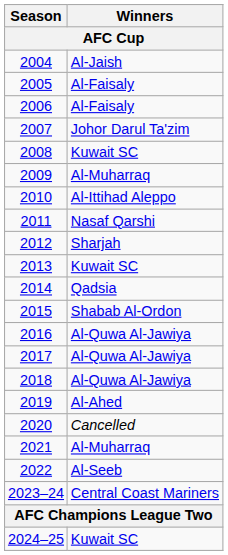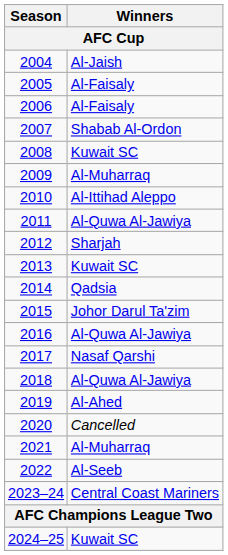2007 | Winners: Johor Darul Ta'zim -> Shabab Al-Ordon
2011 | Winners: Nasaf Qarshi -> Al-Quwa Al-Jawiya
2015 | Winners: Shabab Al-Ordon -> Johor Darul Ta'zim
2017 | Winners: Al-Quwa Al-Jawiya -> Nasaf Qarshi
